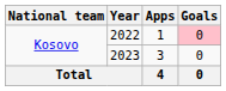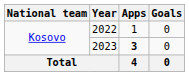2022 | Goals: pink background -> no background
2023 | Apps: normal -> bold
